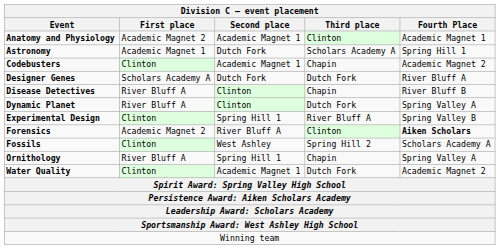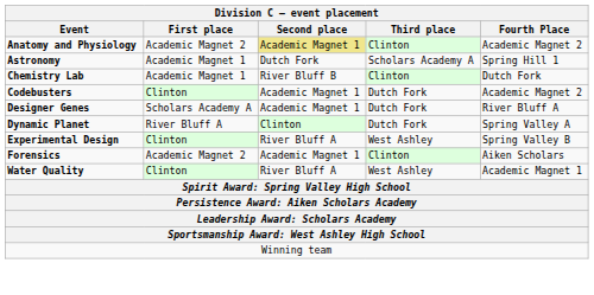Anatomy and Physiology | Second place: no background -> khaki background
Anatomy and Physiology | Fourth Place: Academic Magnet 1 -> Academic Magnet 2
+ row: Chemistry Lab | Academic Magnet 1 | River Bluff B | Clinton | Dutch Fork
Codebusters | Third place: Chapin -> Dutch Fork
Designer Genes | Second place: Dutch Fork -> Academic Magnet 1
- row: Disease Detectives | River Bluff A | Clinton | Chapin | River Bluff B
Experimental Design | Second place: Spring Hill 1 -> River Bluff A
Experimental Design | Third place: River Bluff A -> West Ashley
Forensics | Second place: River Bluff A -> Academic Magnet 1
Forensics | Fourth Place: bold -> normal
- row: Fossils | Clinton | West Ashley | Spring Hill 2 | Scholars Academy A
- row: Ornithology | River Bluff A | Spring Hill 1 | Chapin | Spring Valley A
Water Quality | Second place: Academic Magnet 1 -> River Bluff A
Water Quality | Third place: Dutch Fork -> West Ashley
Water Quality | Fourth Place: Academic Magnet 2 -> Academic Magnet 1
